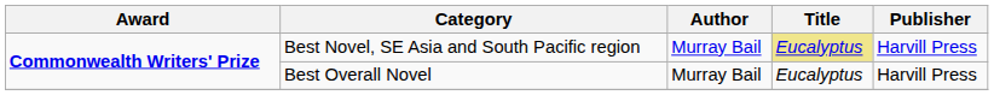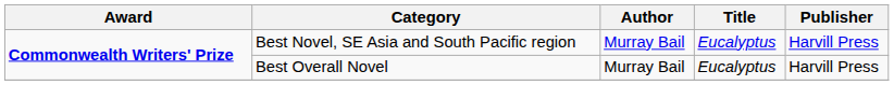Best Novel, SE Asia and South Pacific region | Title: khaki background -> no background
